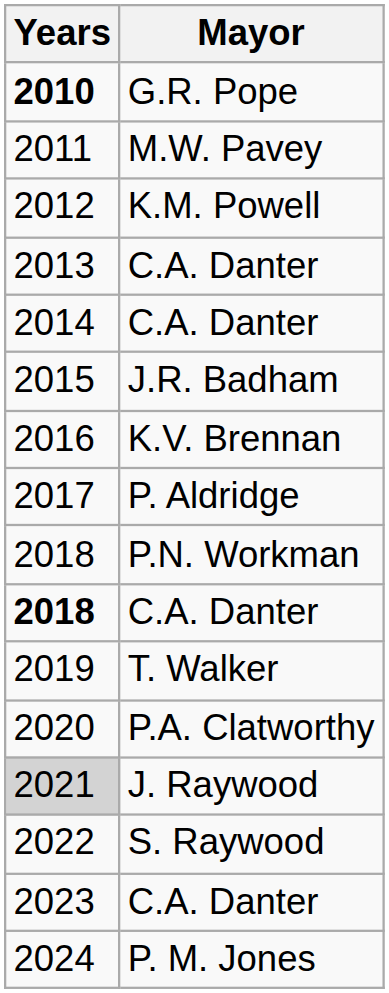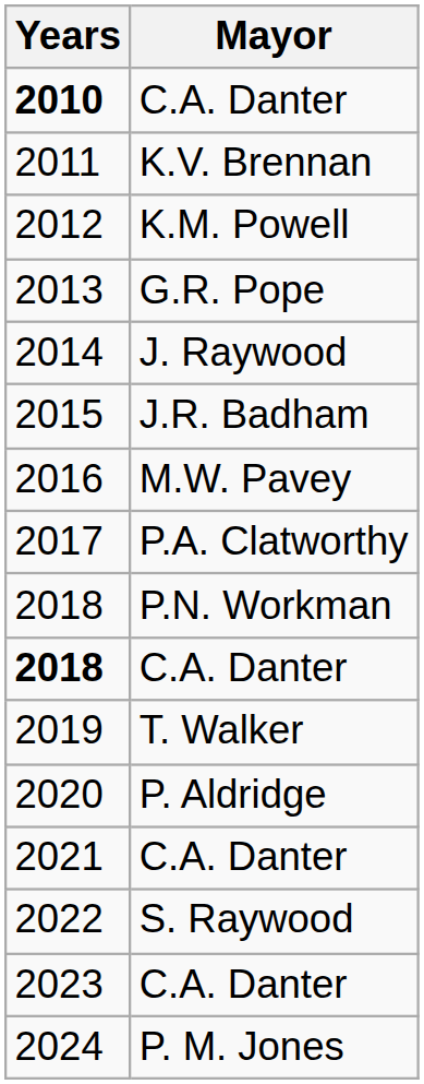row 2 | Mayor: G.R. Pope -> C.A. Danter
row 3 | Mayor: M.W. Pavey -> K.V. Brennan
row 5 | Mayor: C.A. Danter -> G.R. Pope
row 6 | Mayor: C.A. Danter -> J. Raywood
row 8 | Mayor: K.V. Brennan -> M.W. Pavey
row 9 | Mayor: P. Aldridge -> P.A. Clatworthy
row 13 | Mayor: P.A. Clatworthy -> P. Aldridge
row 14 | Years: lightgrey background -> no background
row 14 | Mayor: J. Raywood -> C.A. Danter
